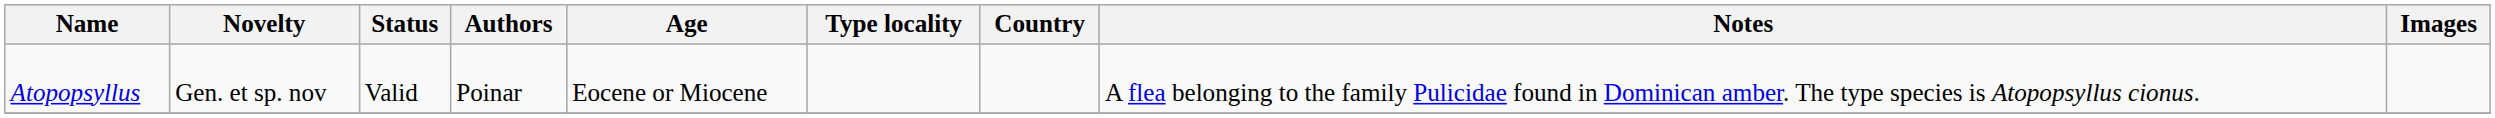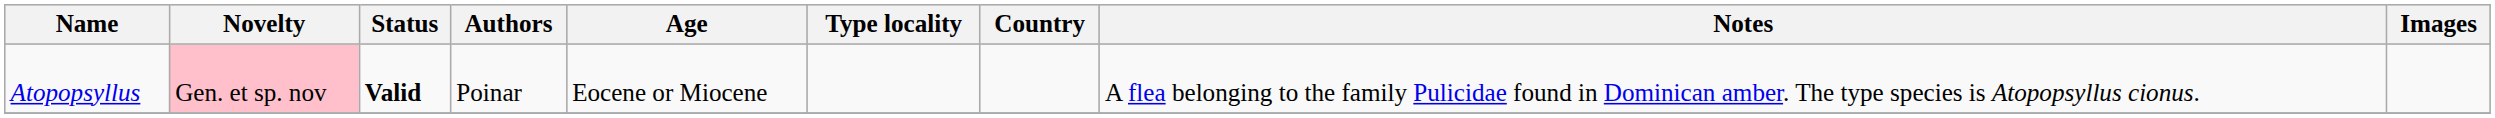Atopopsyllus | Novelty: no background -> pink background
Atopopsyllus | Status: normal -> bold
